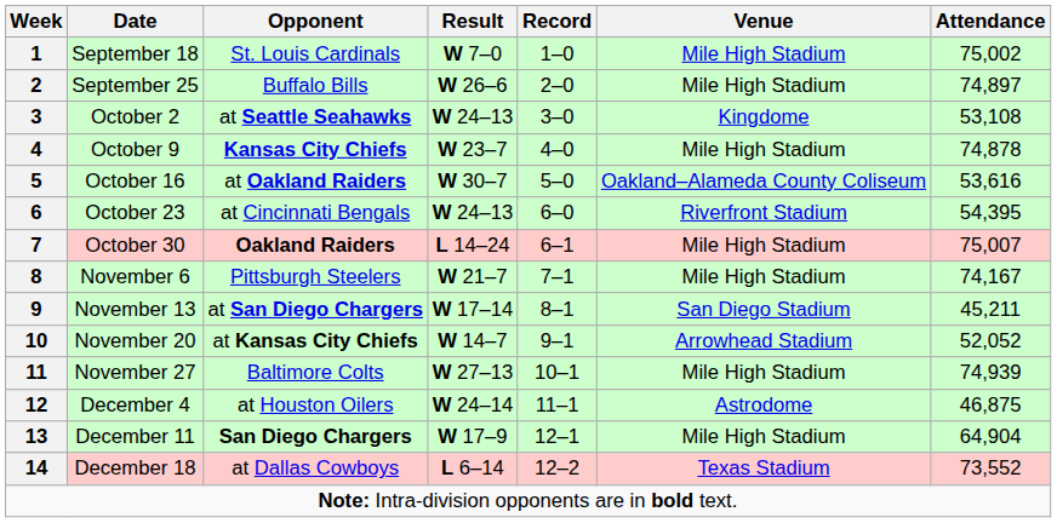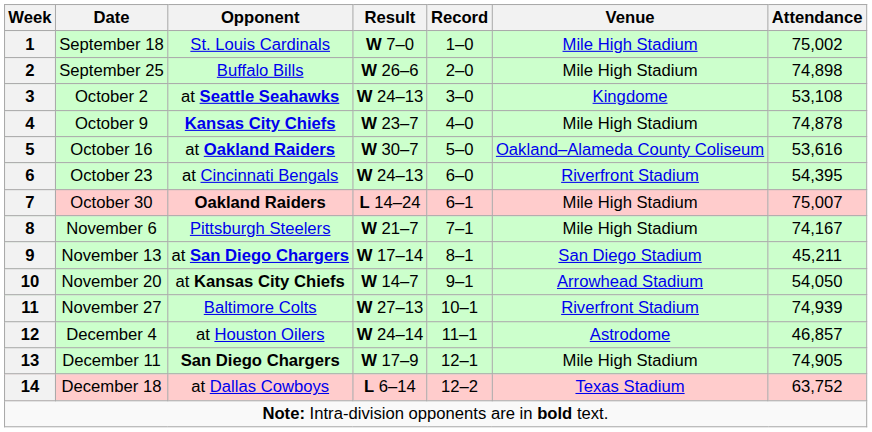2 | Attendance: 74,897 -> 74,898
10 | Attendance: 52,052 -> 54,050
11 | Venue: Mile High Stadium -> Riverfront Stadium
12 | Attendance: 46,875 -> 46,857
13 | Attendance: 64,904 -> 74,905
14 | Attendance: 73,552 -> 63,752
